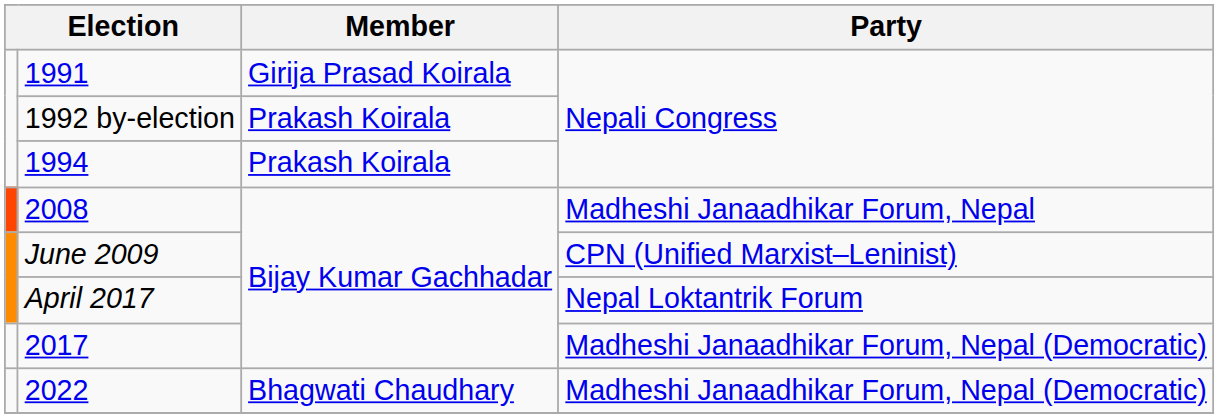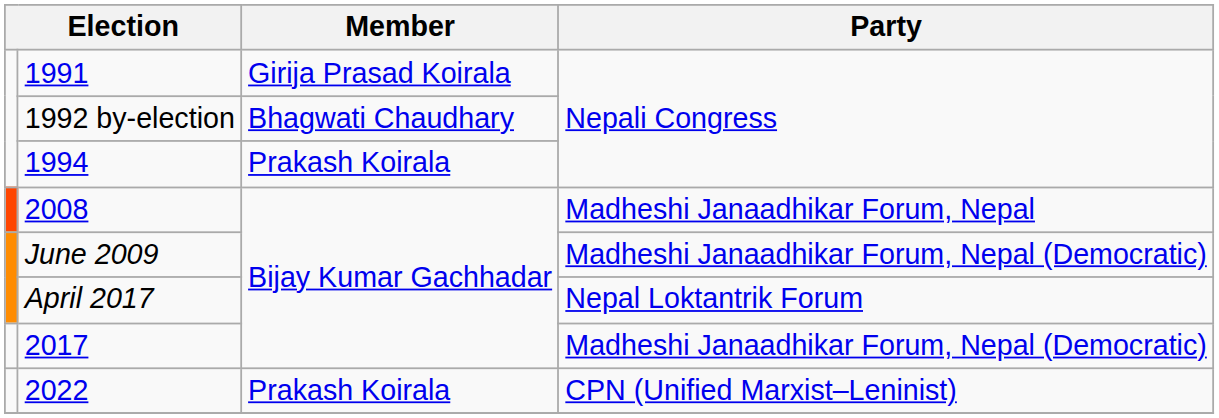1992 by-election | Member: Prakash Koirala -> Bhagwati Chaudhary
June 2009 | Party: CPN (Unified Marxist–Leninist) -> Madheshi Janaadhikar Forum, Nepal (Democratic)
2022 | Member: Bhagwati Chaudhary -> Prakash Koirala
2022 | Party: Madheshi Janaadhikar Forum, Nepal (Democratic) -> CPN (Unified Marxist–Leninist)
